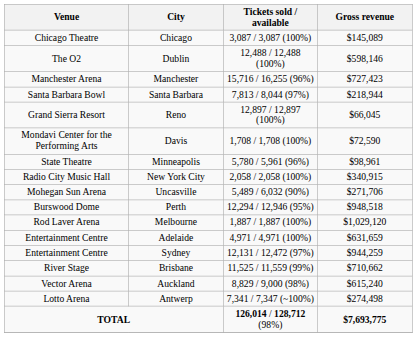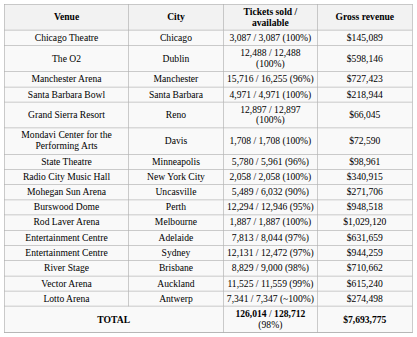Santa Barbara | Tickets sold / available: 7,813 / 8,044 (97%) -> 4,971 / 4,971 (100%)
Adelaide | Tickets sold / available: 4,971 / 4,971 (100%) -> 7,813 / 8,044 (97%)
Brisbane | Tickets sold / available: 11,525 / 11,559 (99%) -> 8,829 / 9,000 (98%)
Auckland | Tickets sold / available: 8,829 / 9,000 (98%) -> 11,525 / 11,559 (99%)
